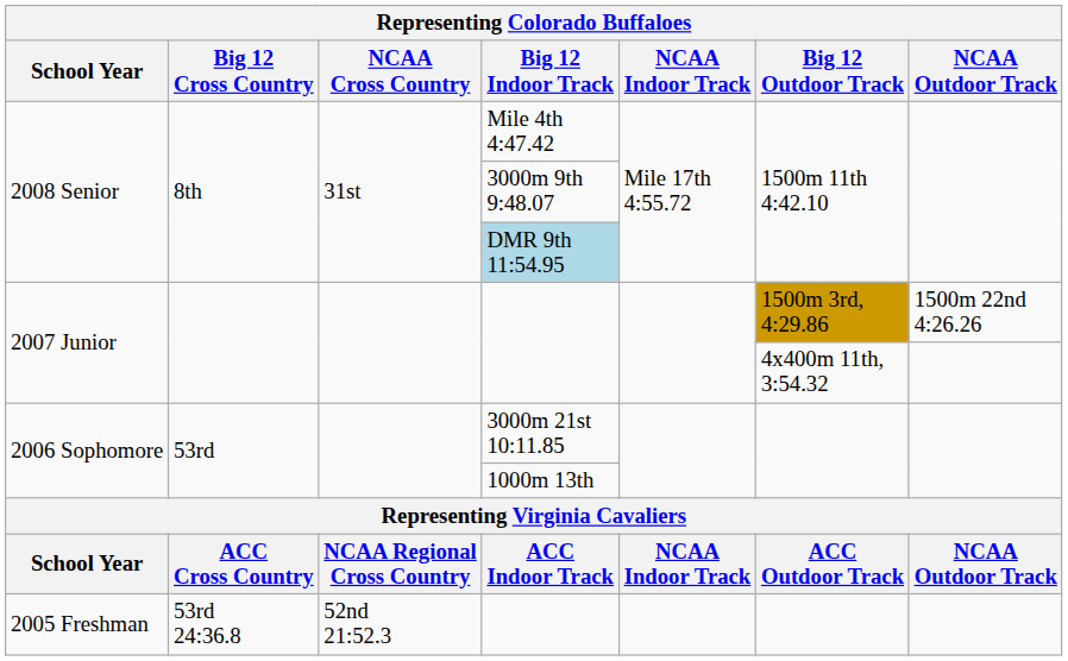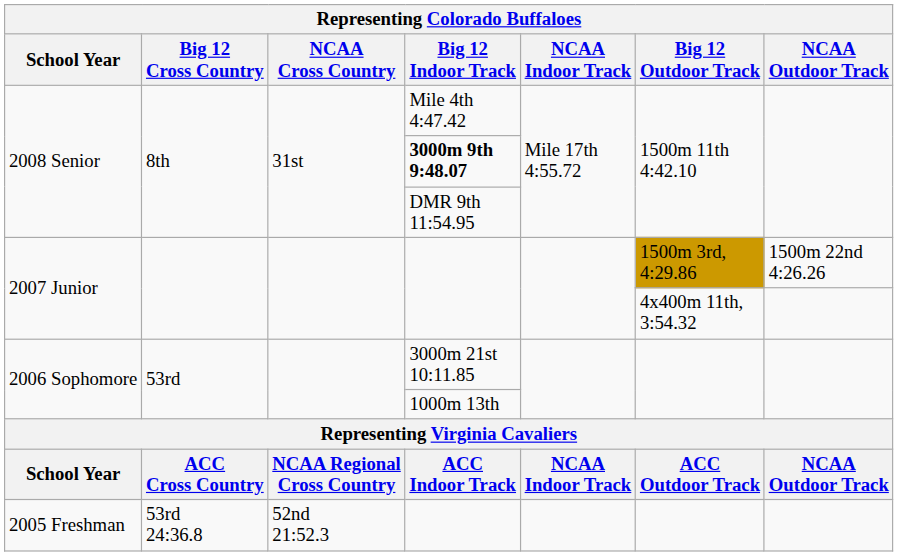3000m 9th 9:48.07 | Big 12 Indoor Track: normal -> bold
DMR 9th 11:54.95 | Big 12 Indoor Track: lightblue background -> no background
